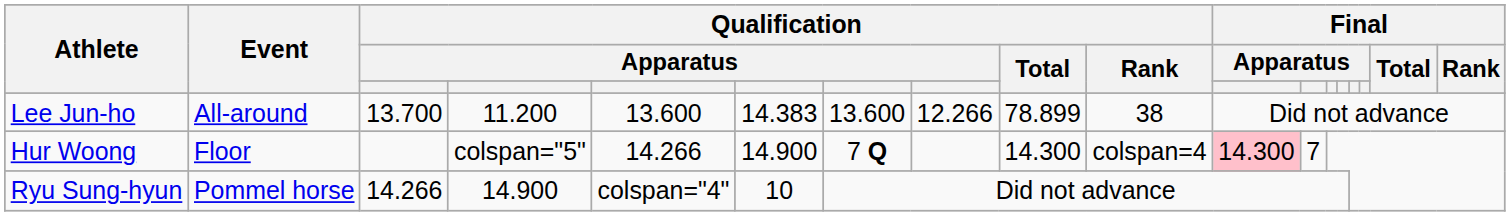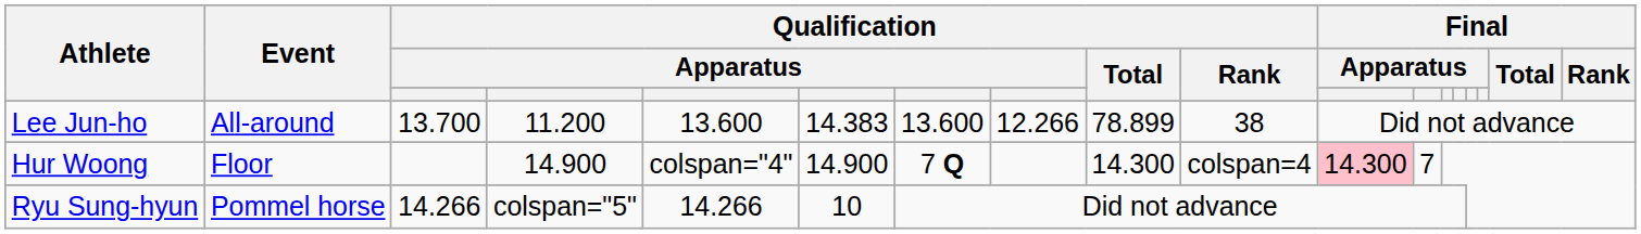Hur Woong | column 4: colspan="5" -> 14.900
Hur Woong | column 5: 14.266 -> colspan="4"
Ryu Sung-hyun | column 4: 14.900 -> colspan="5"
Ryu Sung-hyun | column 5: colspan="4" -> 14.266
